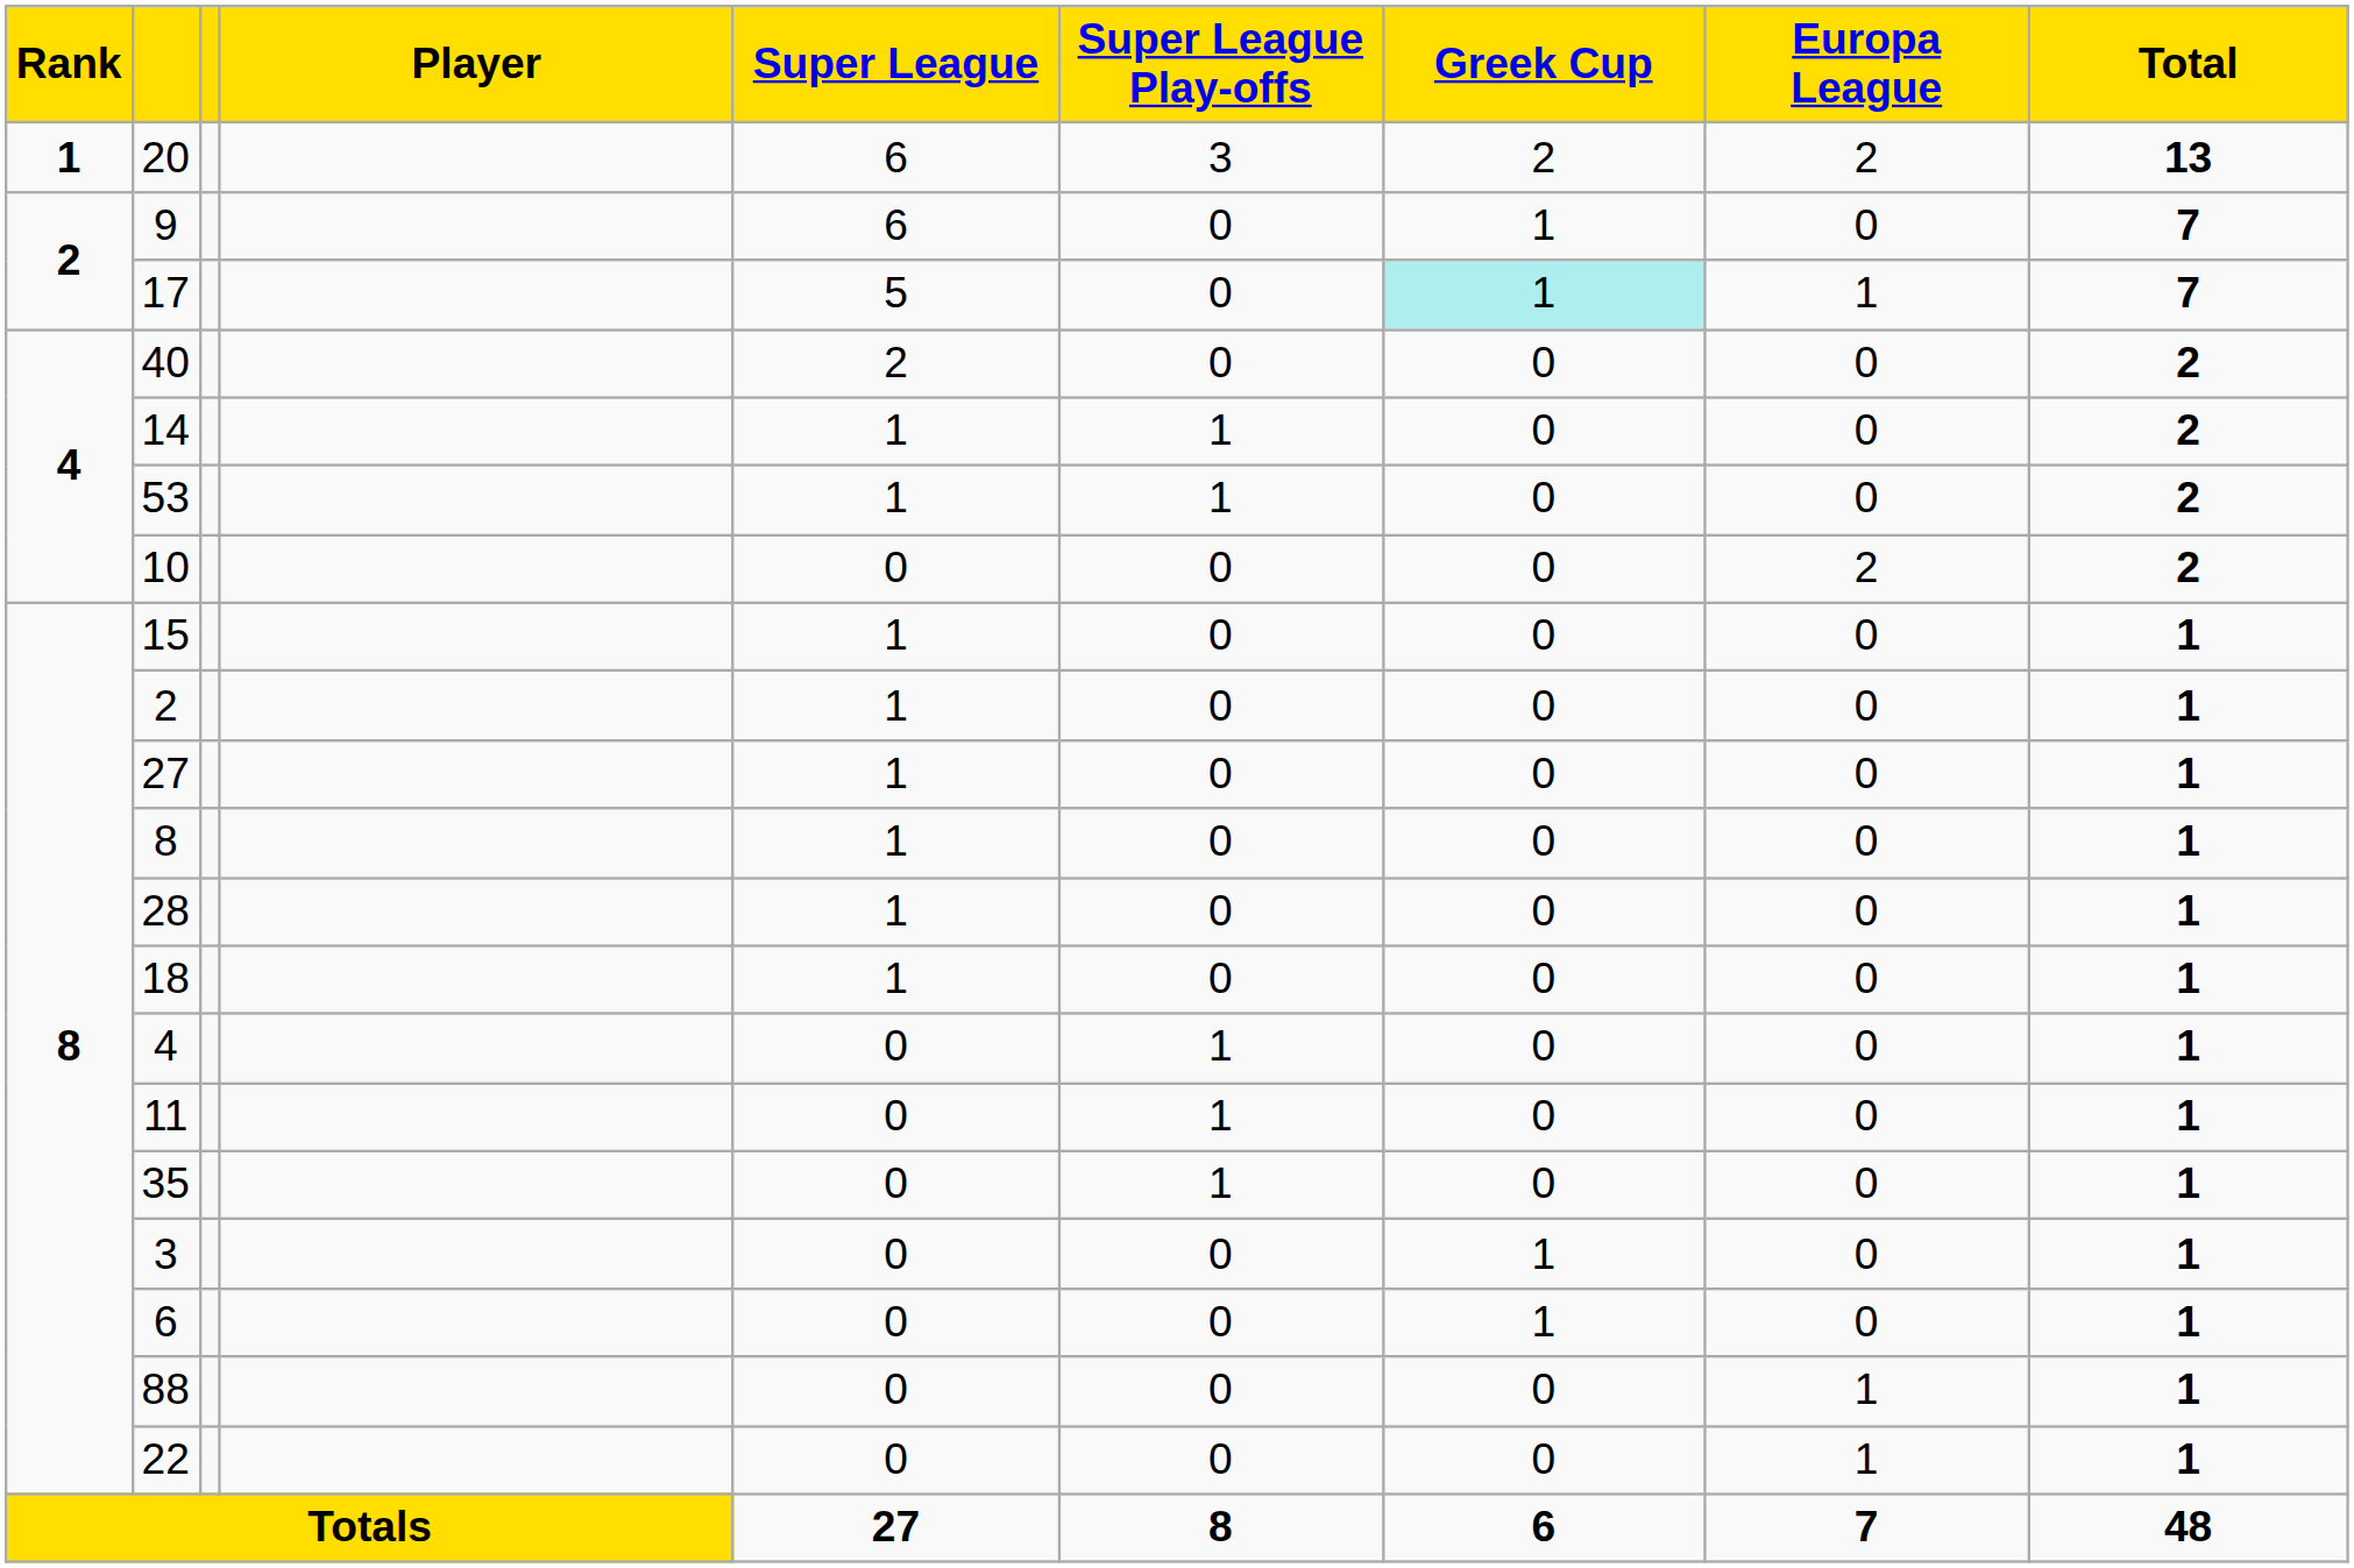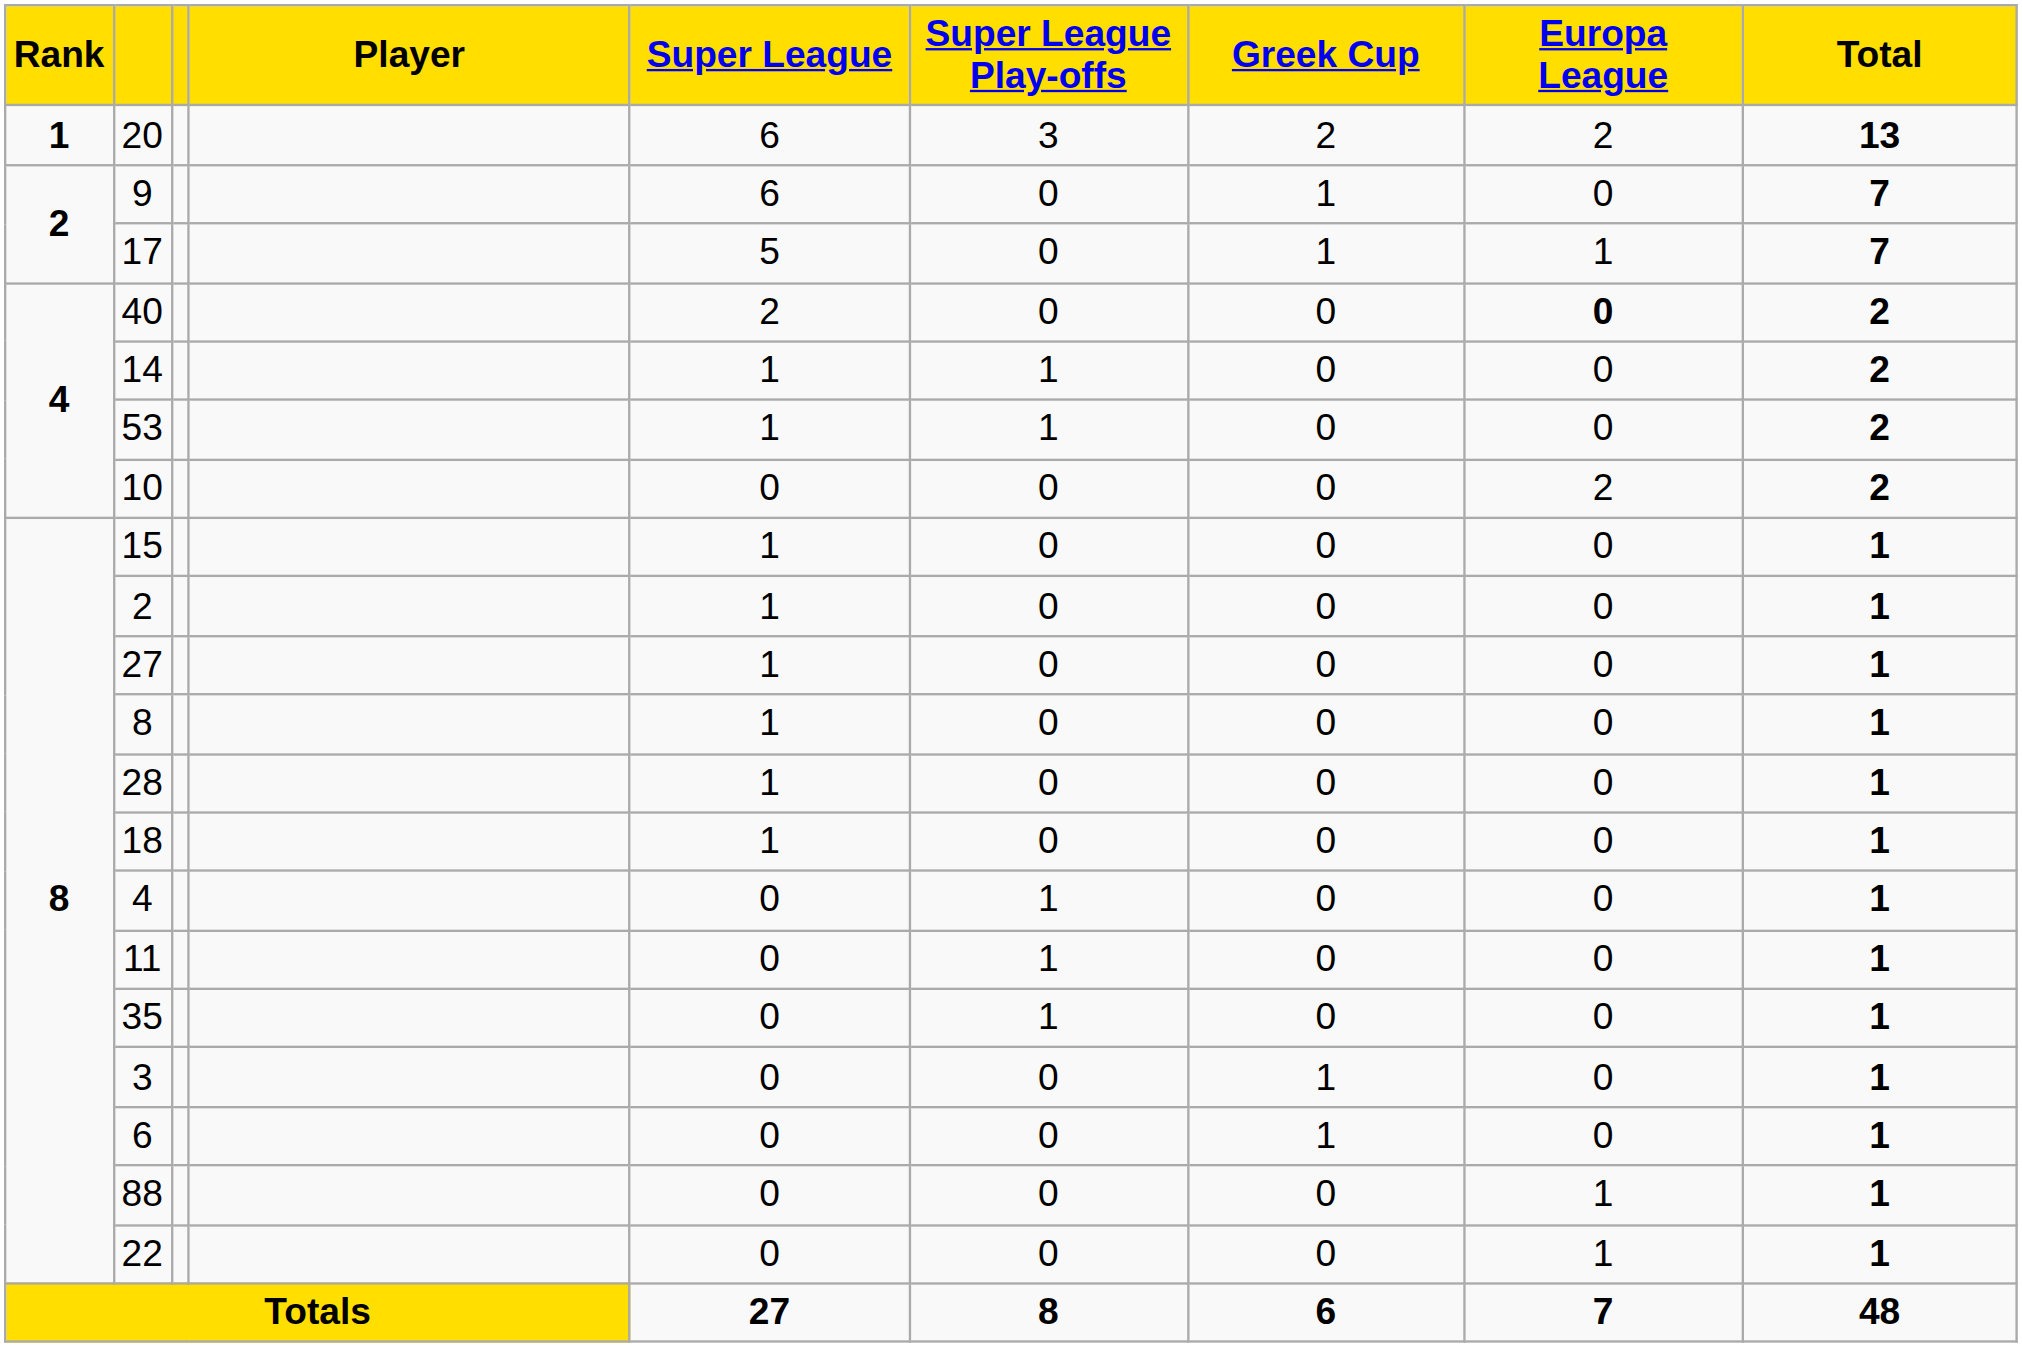17 | Greek Cup: paleturquoise background -> no background
40 | Europa League: normal -> bold
